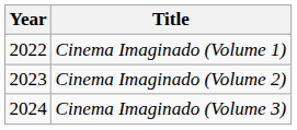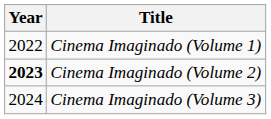Cinema Imaginado (Volume 2) | Year: normal -> bold
